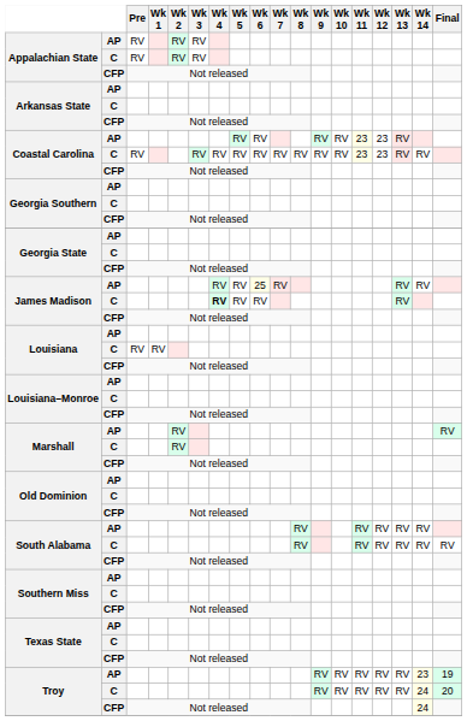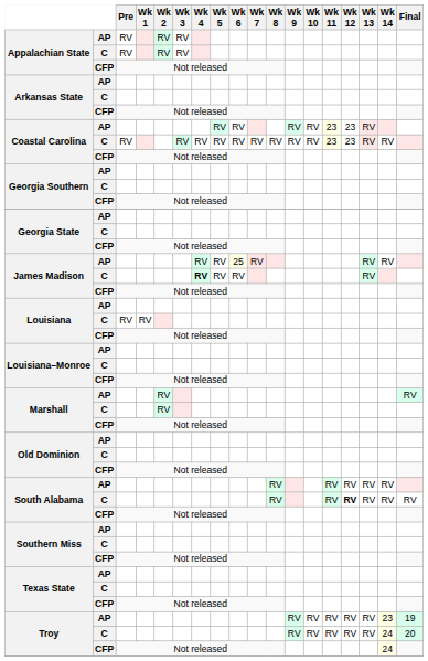South Alabama / C | Wk 12: normal -> bold
